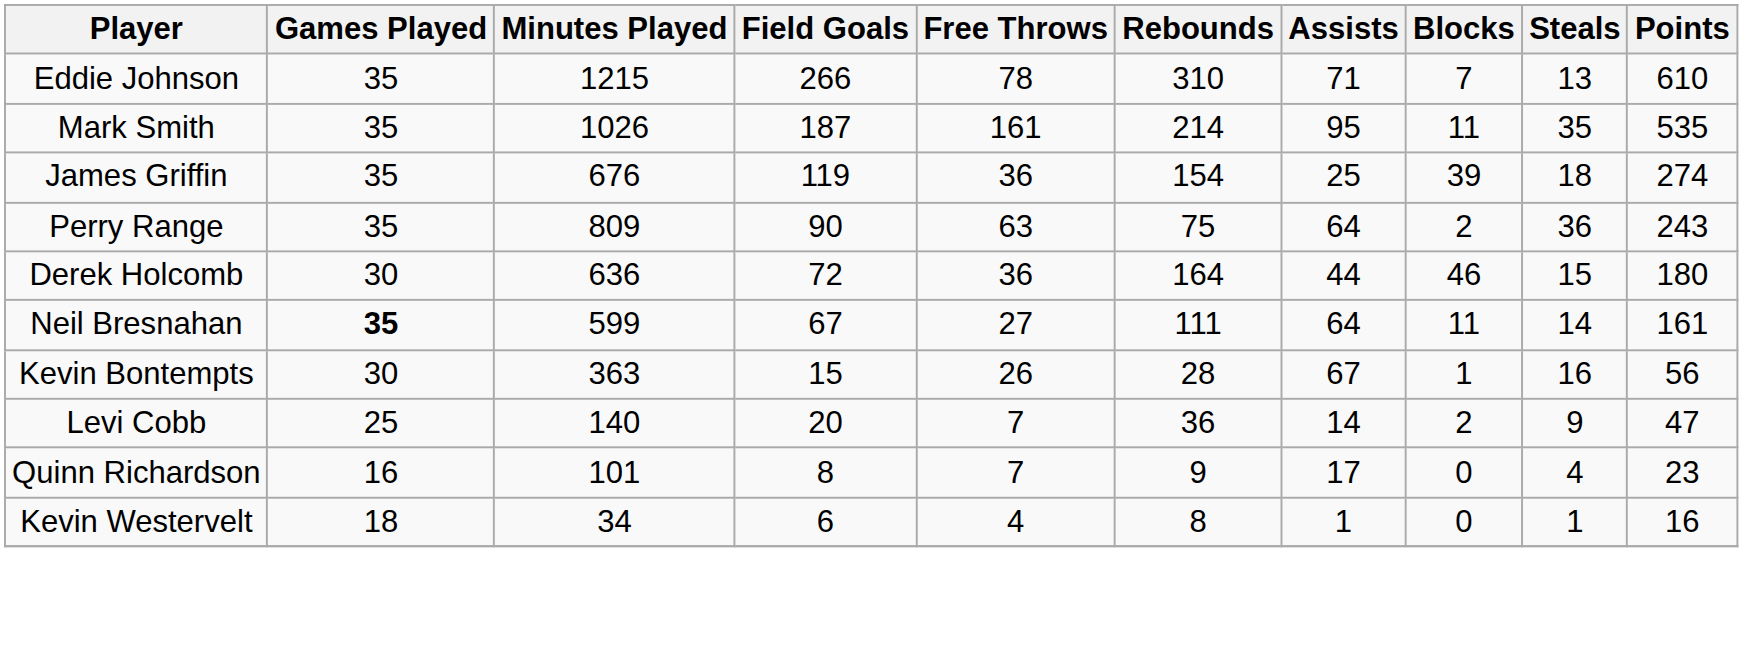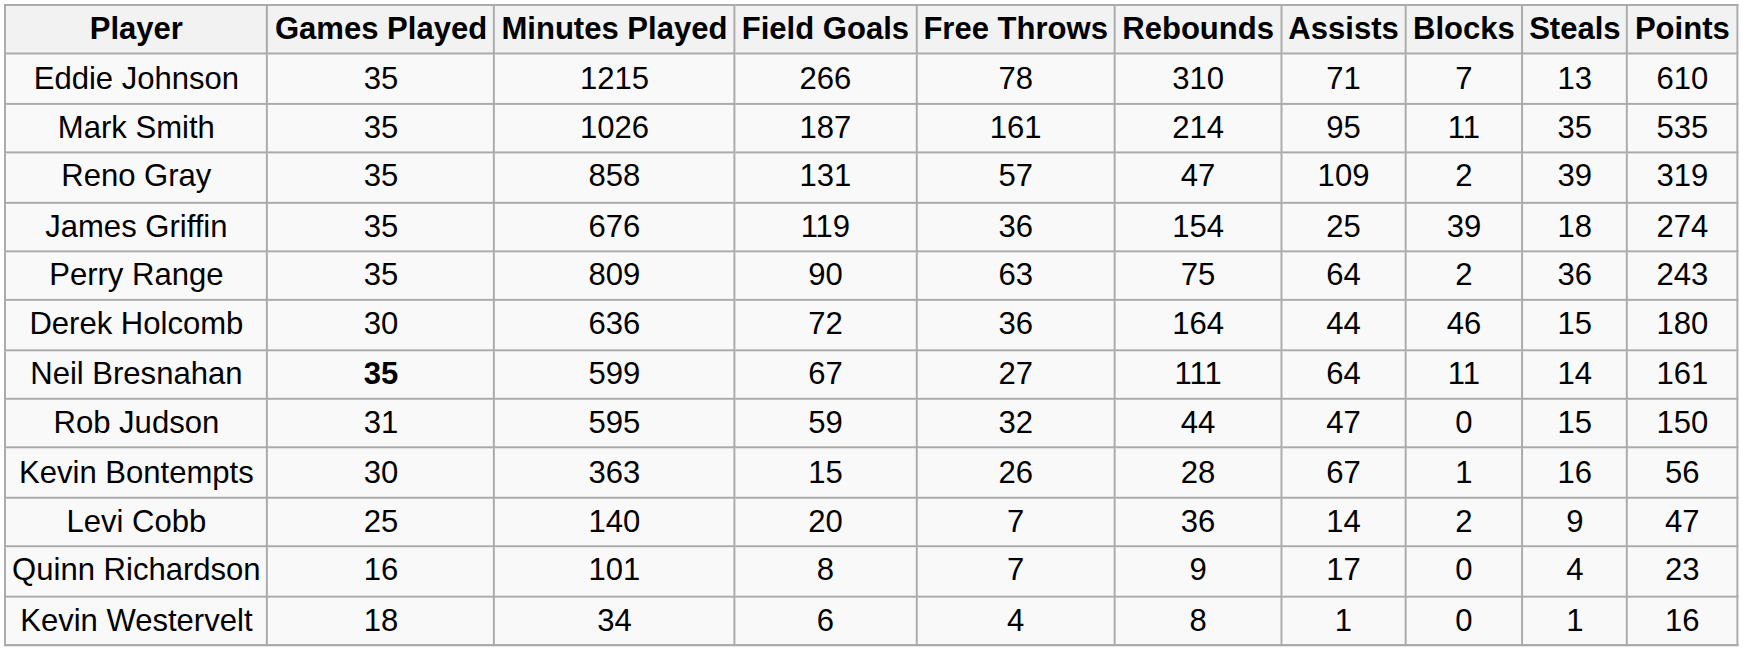+ row: Reno Gray | 35 | 858 | 131 | 57 | 47 | 109 | 2 | 39 | 319
+ row: Rob Judson | 31 | 595 | 59 | 32 | 44 | 47 | 0 | 15 | 150
